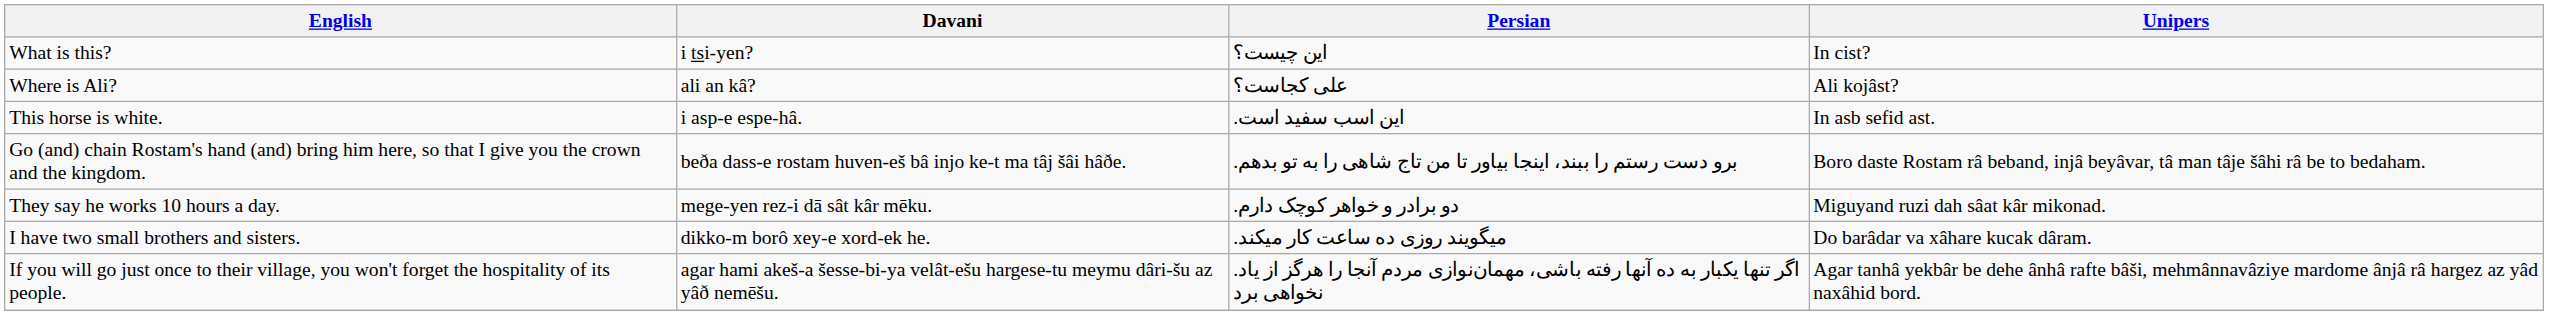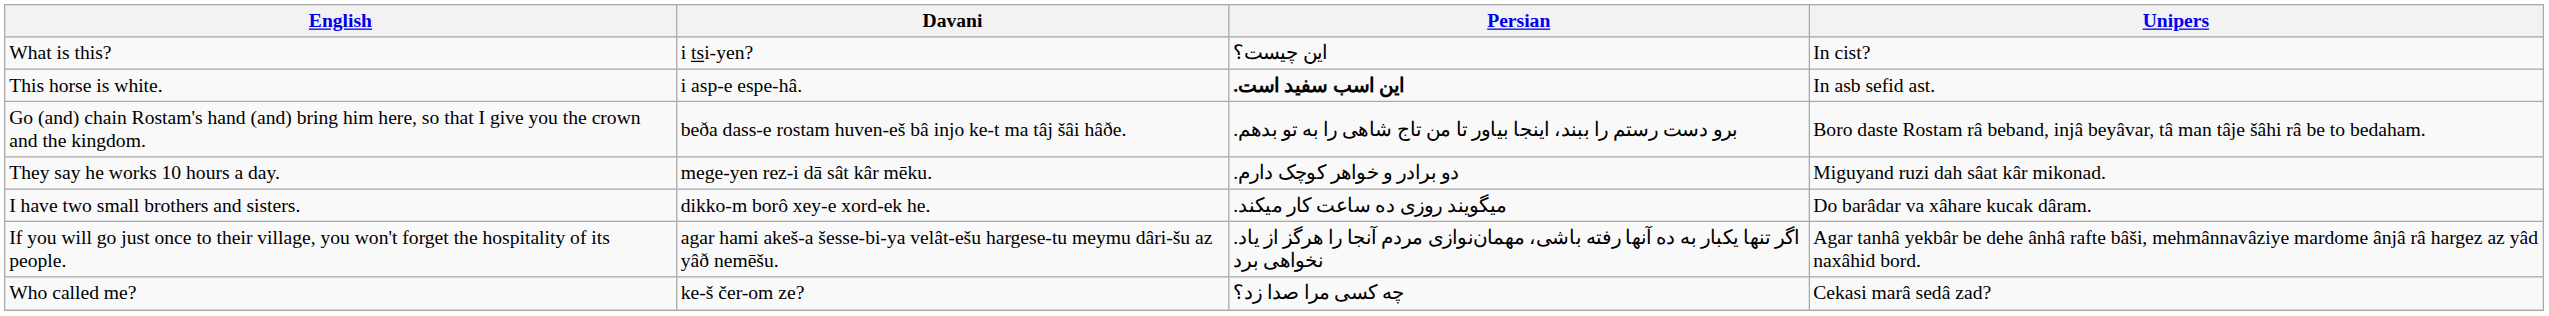- row: Where is Ali? | ali an kâ? | علی کجاست؟ | Ali kojâst?
This horse is white. | Persian: normal -> bold
+ row: Who called me? | ke-š čer-om ze? | چه کسی مرا صدا زد؟ | Cekasi marâ sedâ zad?
